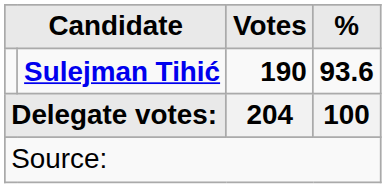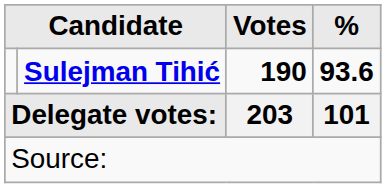Delegate votes: | Votes: 204 -> 203
Delegate votes: | %: 100 -> 101
